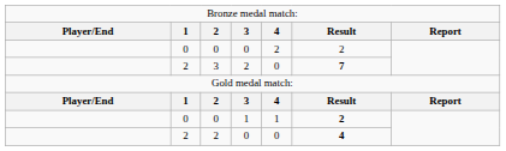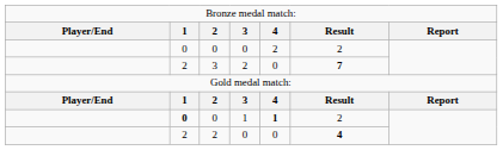0 / 1 | column 2: normal -> bold
0 / 1 | column 5: normal -> bold
0 / 1 | column 6: bold -> normal
